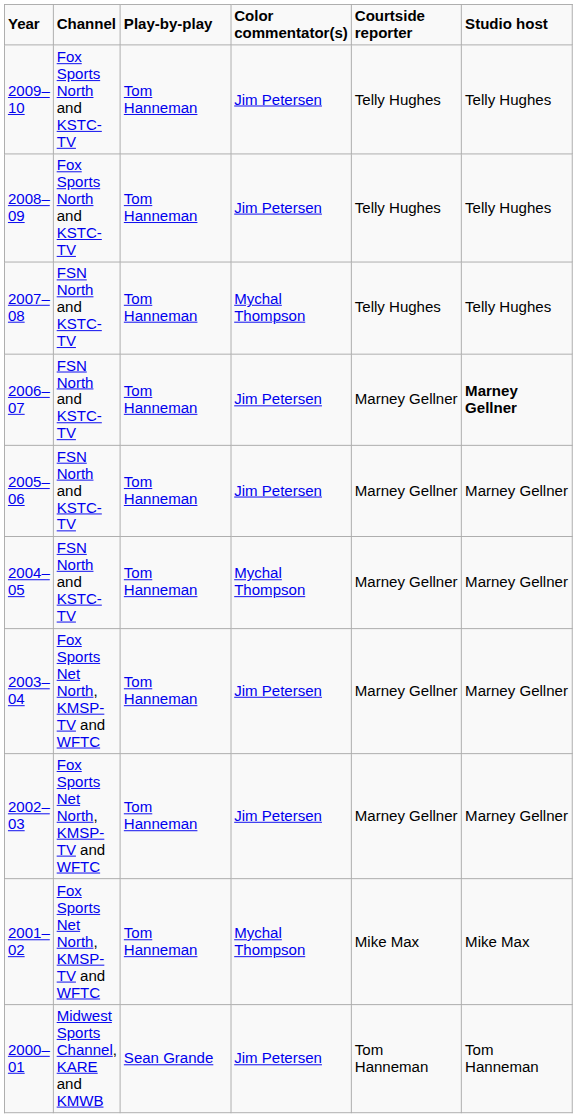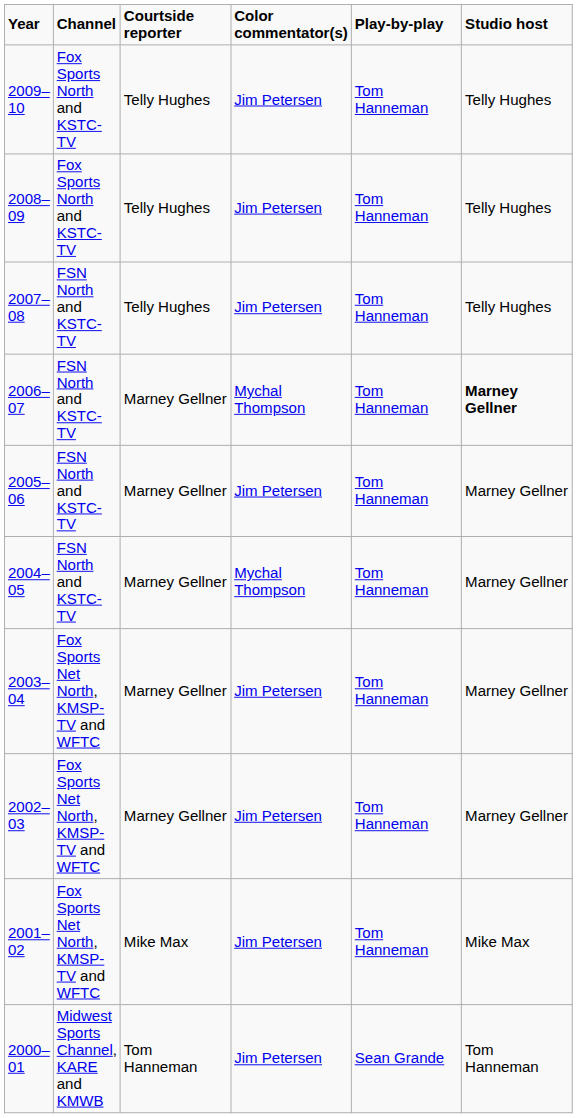columns swapped: Play-by-play <-> Courtside reporter
2007–08 | Color commentator(s): Mychal Thompson -> Jim Petersen
2006–07 | Color commentator(s): Jim Petersen -> Mychal Thompson
2001–02 | Color commentator(s): Mychal Thompson -> Jim Petersen
